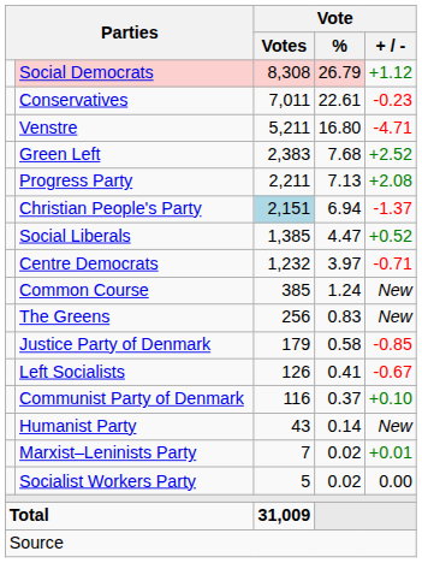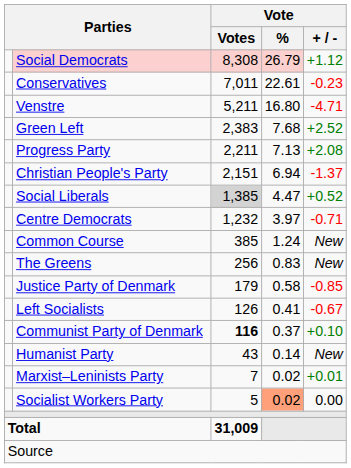Christian People's Party | Vote / Votes: lightblue background -> no background
Social Liberals | Vote / Votes: no background -> lightgrey background
Communist Party of Denmark | Vote / Votes: normal -> bold
Socialist Workers Party | Vote / %: no background -> lightsalmon background
